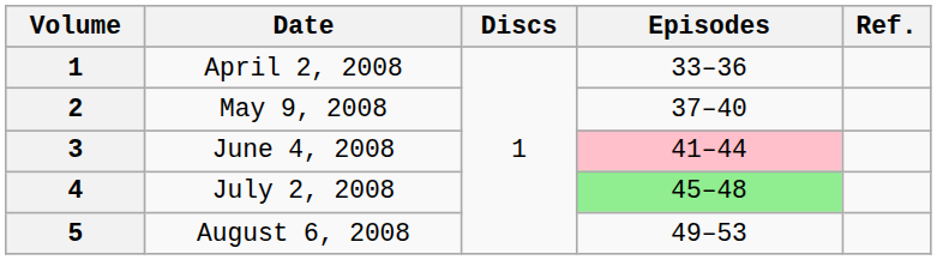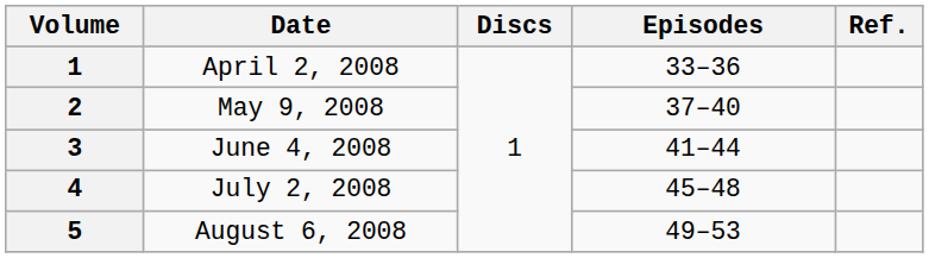June 4, 2008 | Episodes: pink background -> no background
July 2, 2008 | Episodes: lightgreen background -> no background
